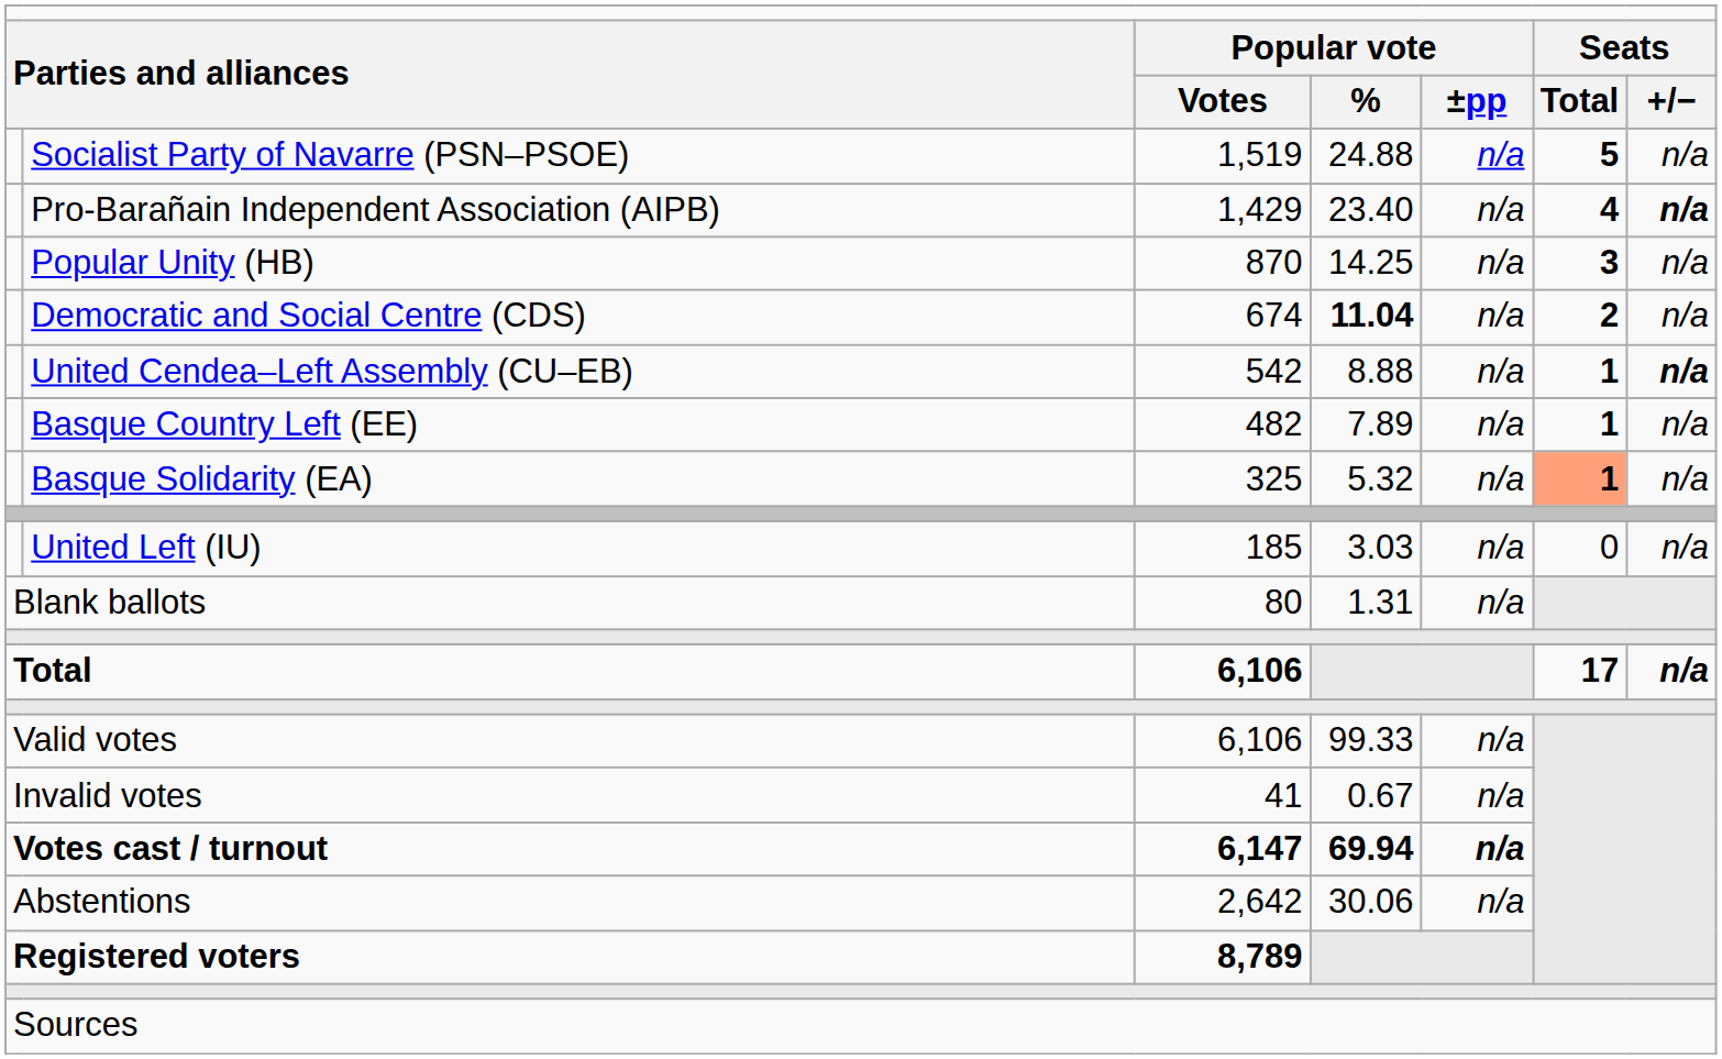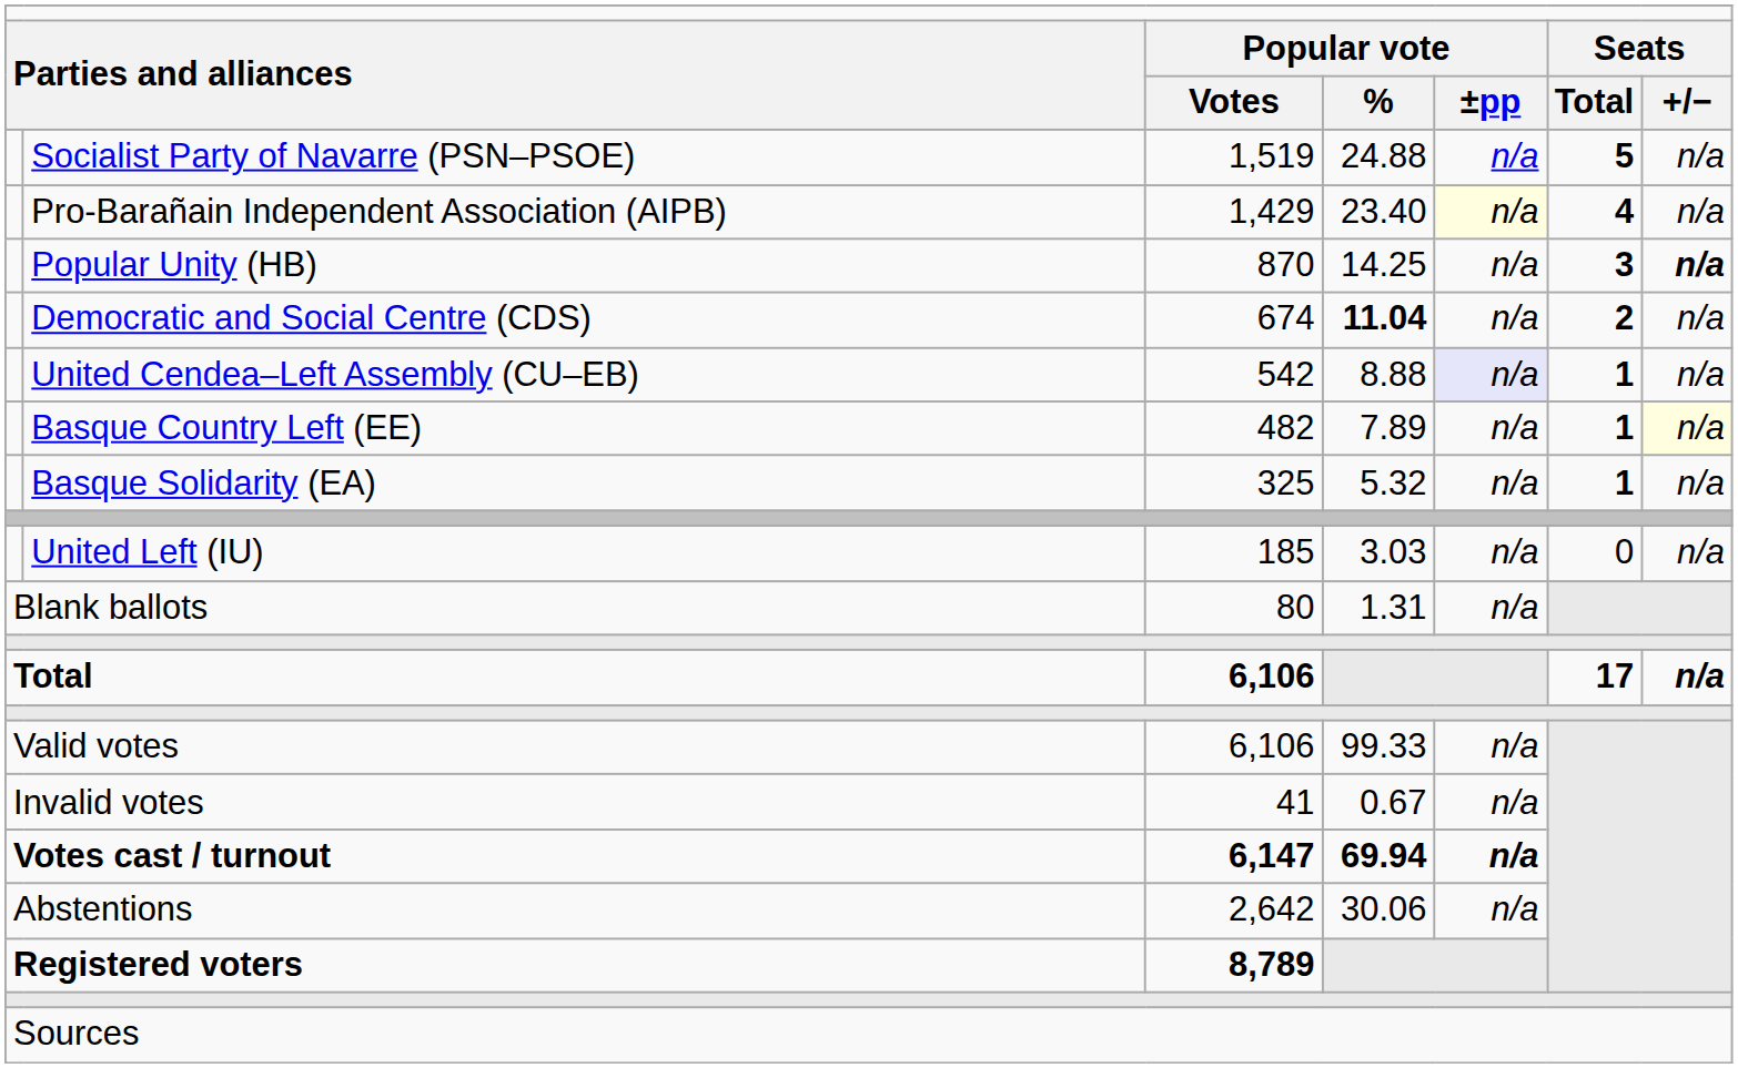Pro-Barañain Independent Association (AIPB) | column 5: no background -> lightyellow background
Pro-Barañain Independent Association (AIPB) | column 7: bold -> normal
Popular Unity (HB) | column 7: normal -> bold
United Cendea–Left Assembly (CU–EB) | column 5: no background -> lavender background
United Cendea–Left Assembly (CU–EB) | column 7: bold -> normal
Basque Country Left (EE) | column 7: no background -> lightyellow background
Basque Solidarity (EA) | column 6: lightsalmon background -> no background
